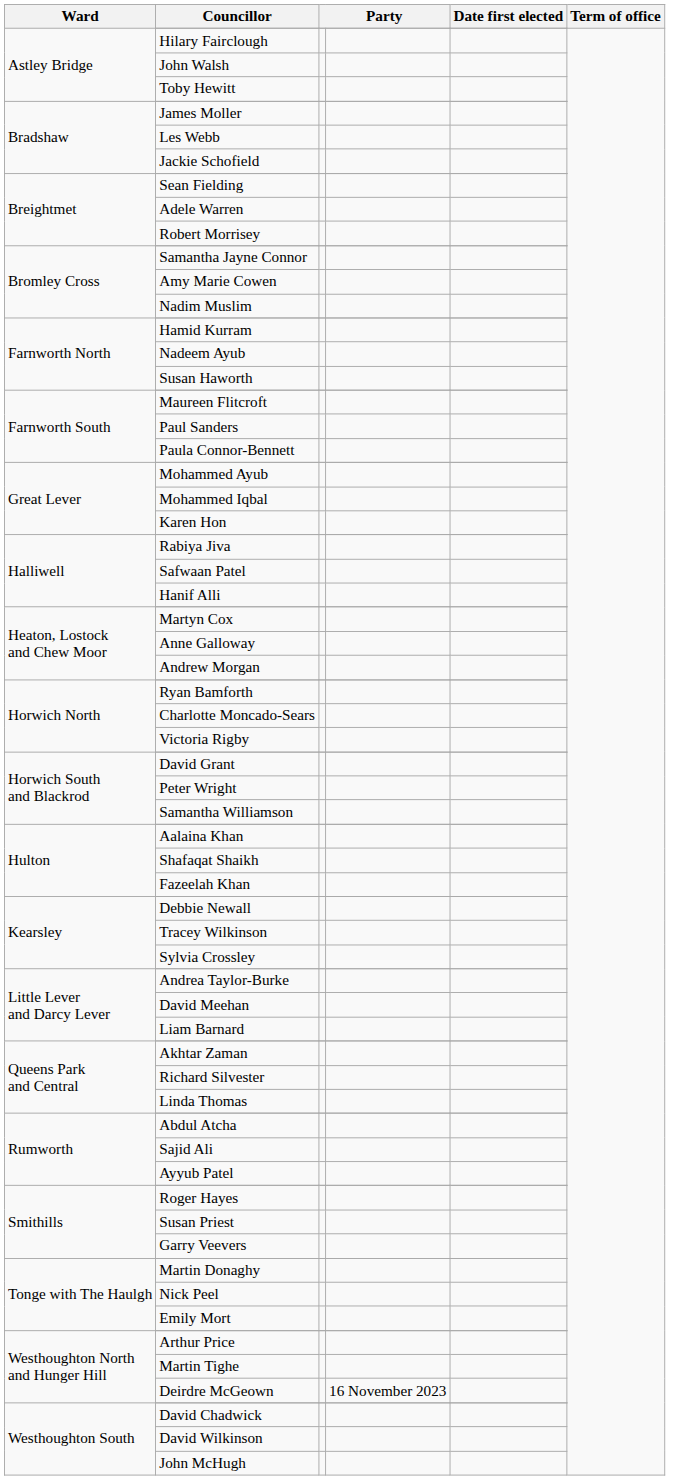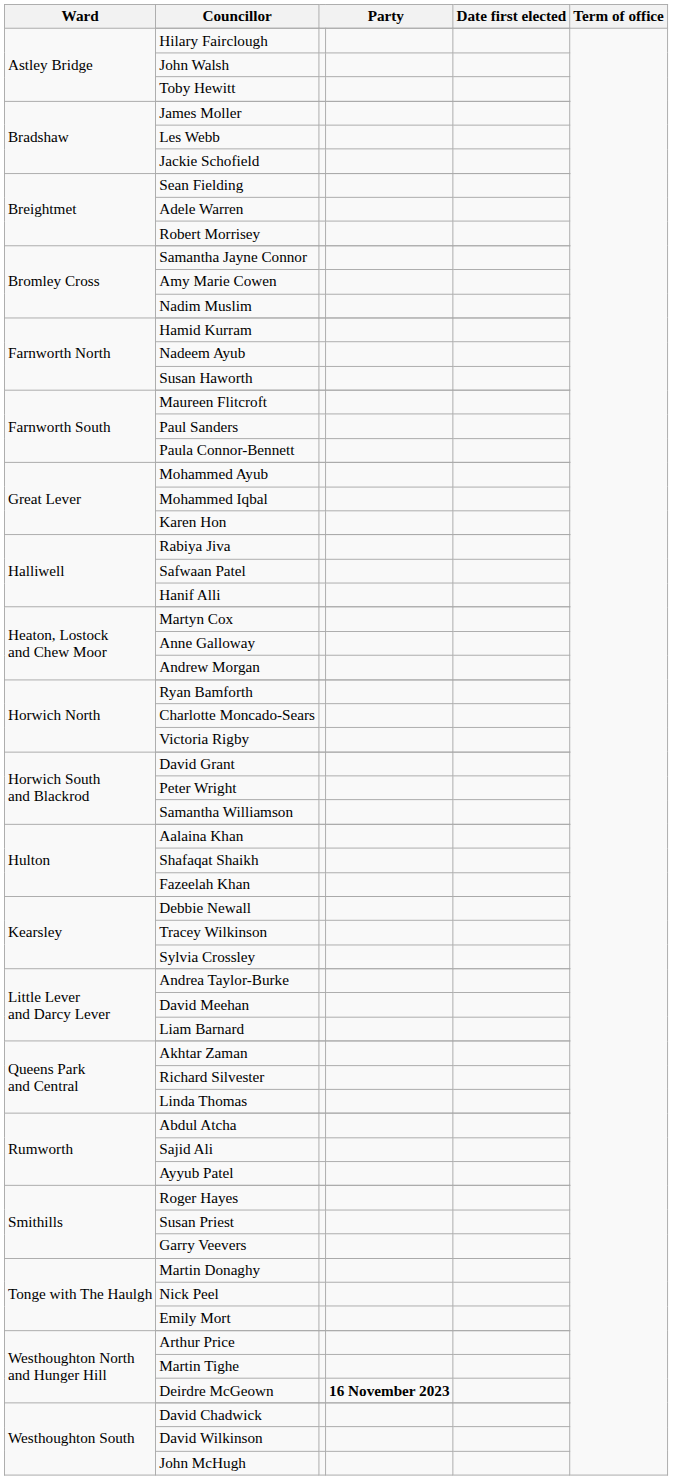Deirdre McGeown | column 4: normal -> bold
